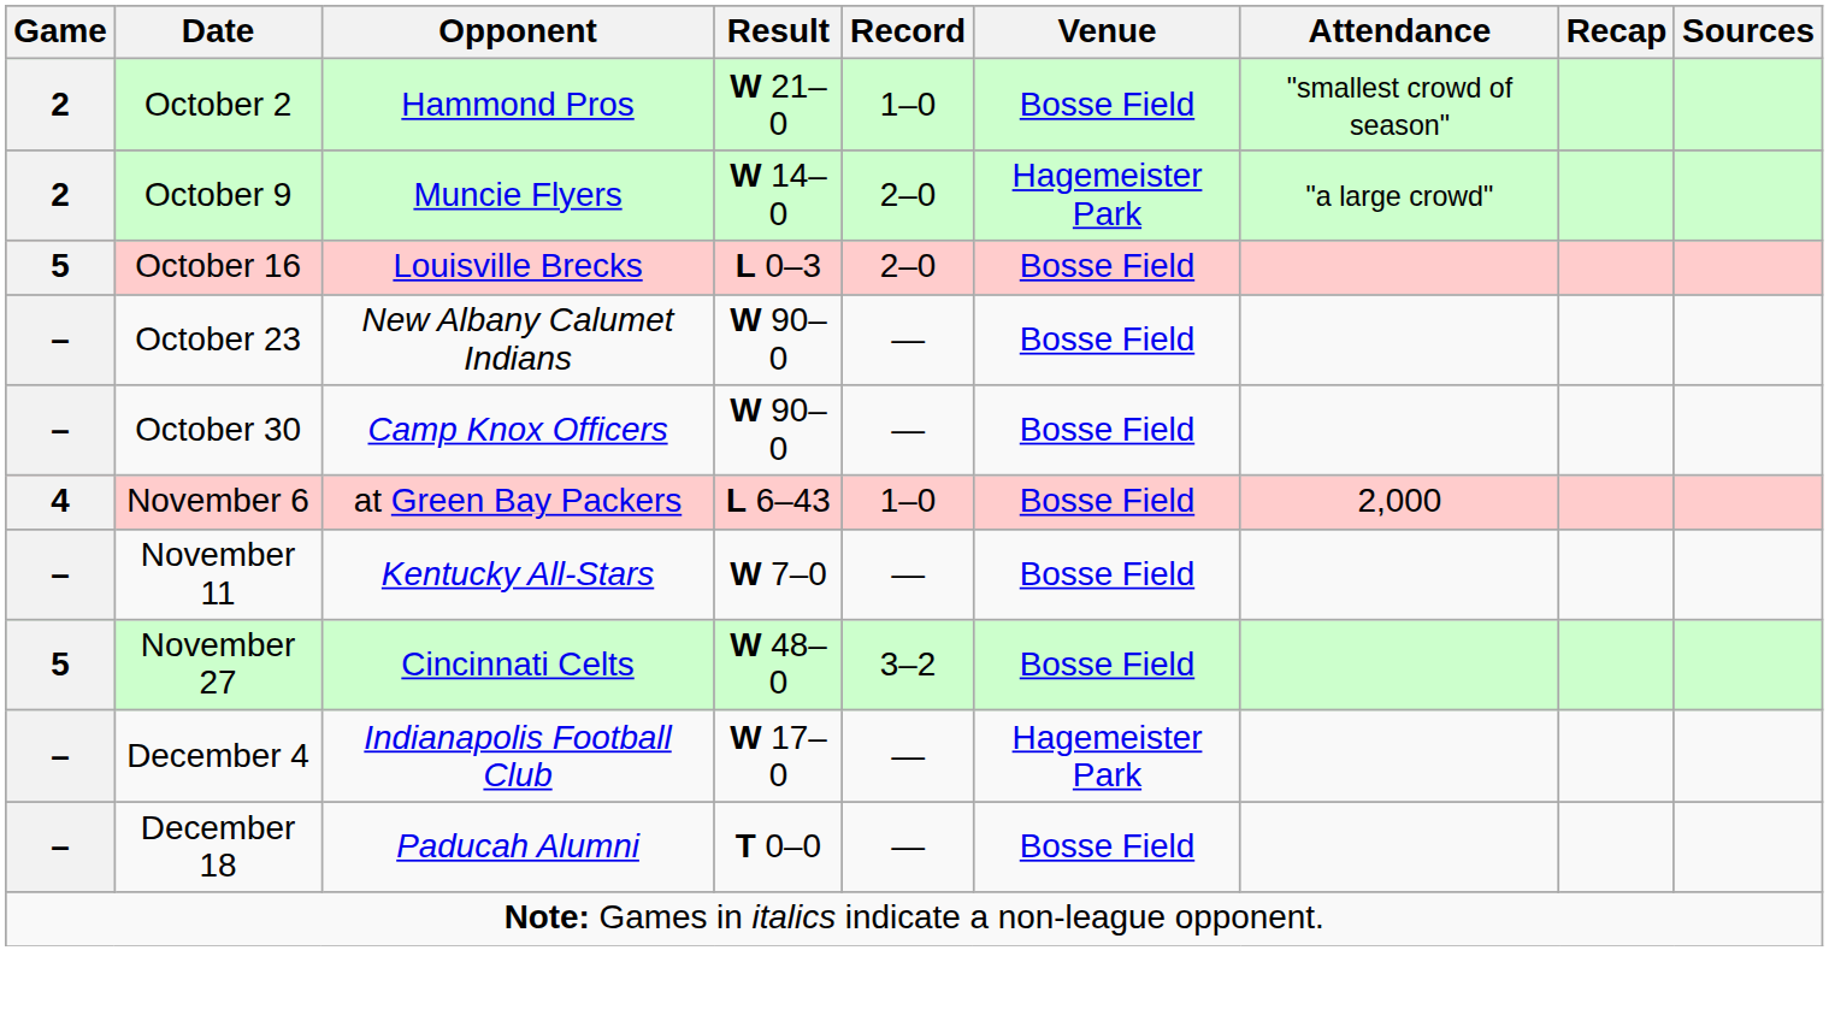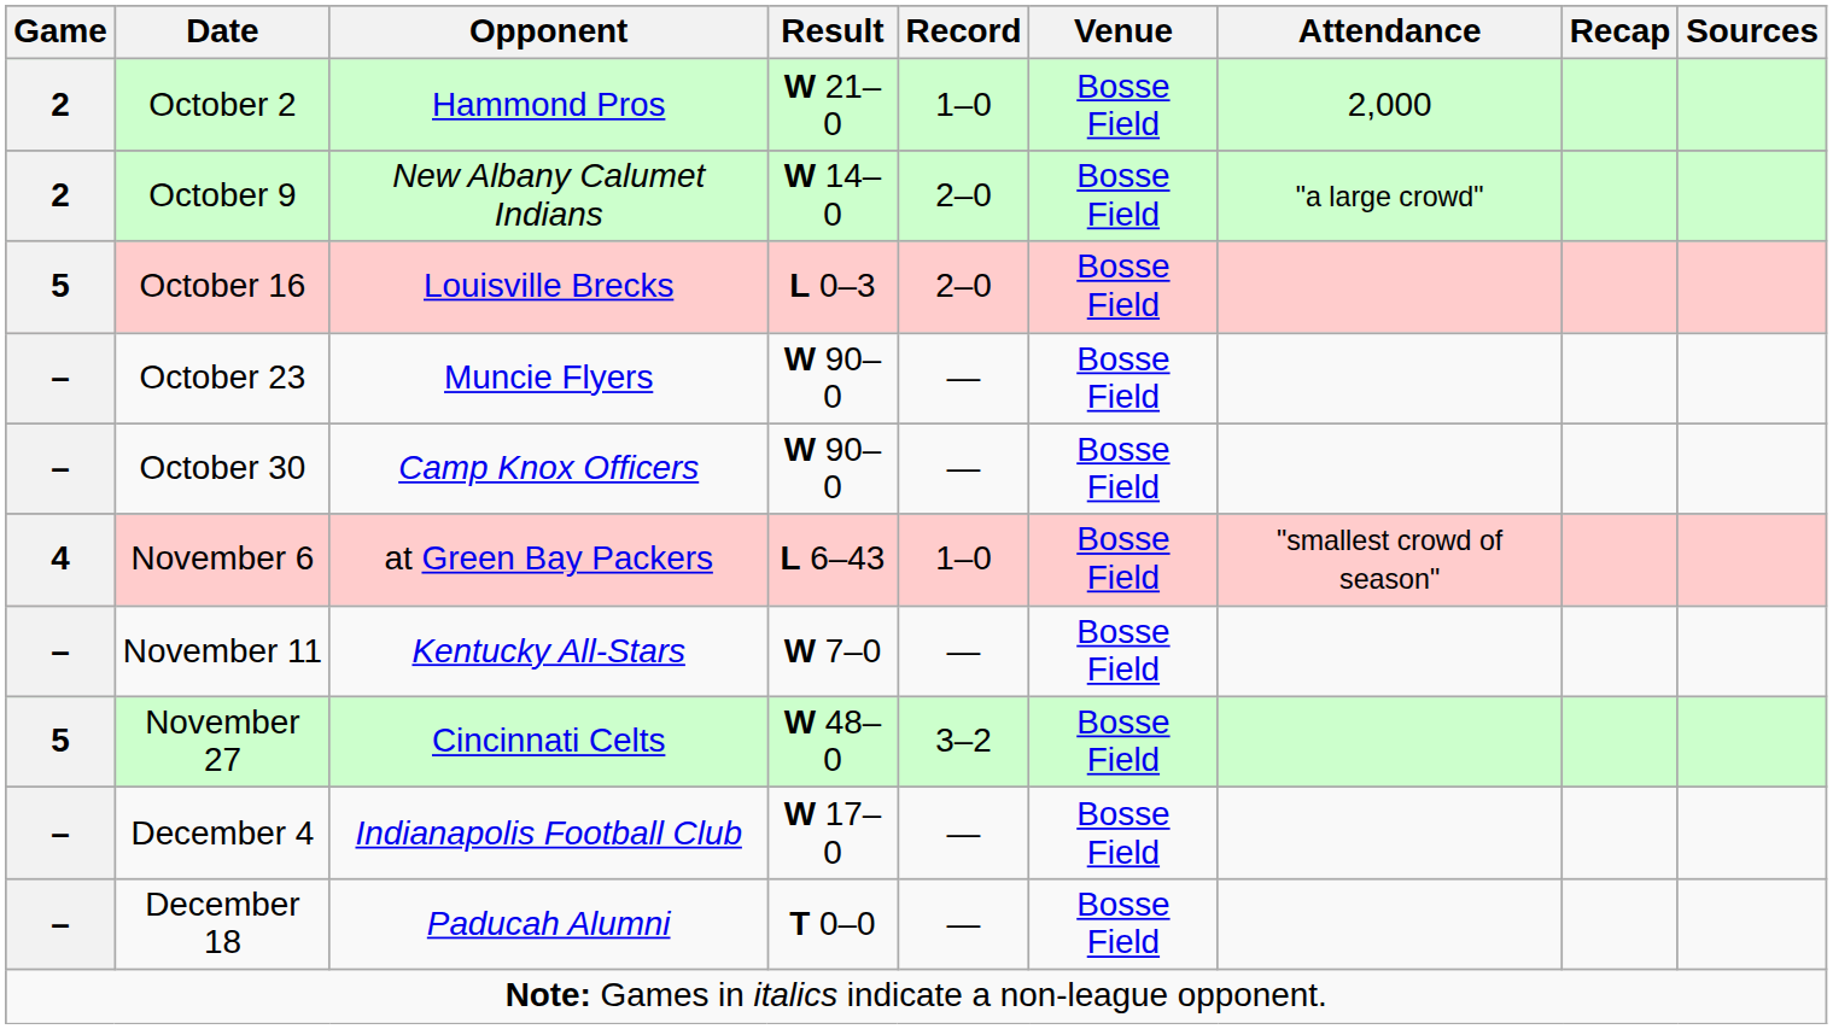October 2 | Attendance: "smallest crowd of season" -> 2,000
October 9 | Opponent: Muncie Flyers -> New Albany Calumet Indians
October 9 | Venue: Hagemeister Park -> Bosse Field
October 23 | Opponent: New Albany Calumet Indians -> Muncie Flyers
November 6 | Attendance: 2,000 -> "smallest crowd of season"
December 4 | Venue: Hagemeister Park -> Bosse Field
